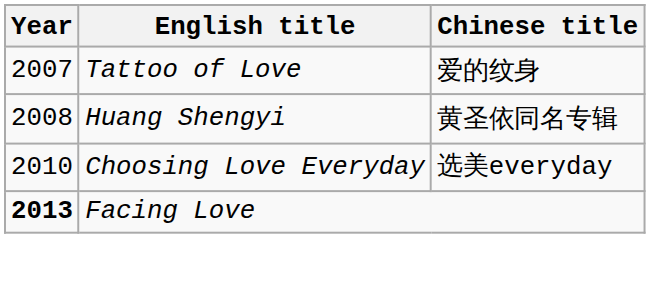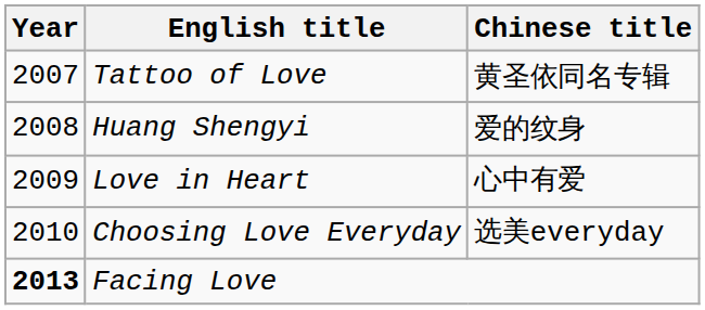Tattoo of Love | Chinese title: 爱的纹身 -> 黄圣依同名专辑
Huang Shengyi | Chinese title: 黄圣依同名专辑 -> 爱的纹身
+ row: 2009 | Love in Heart | 心中有爱
